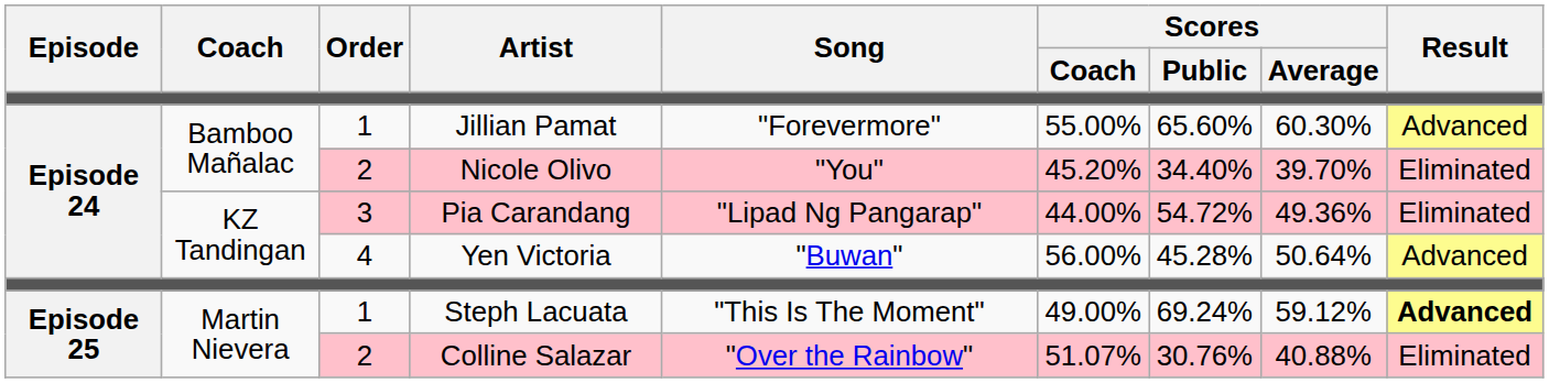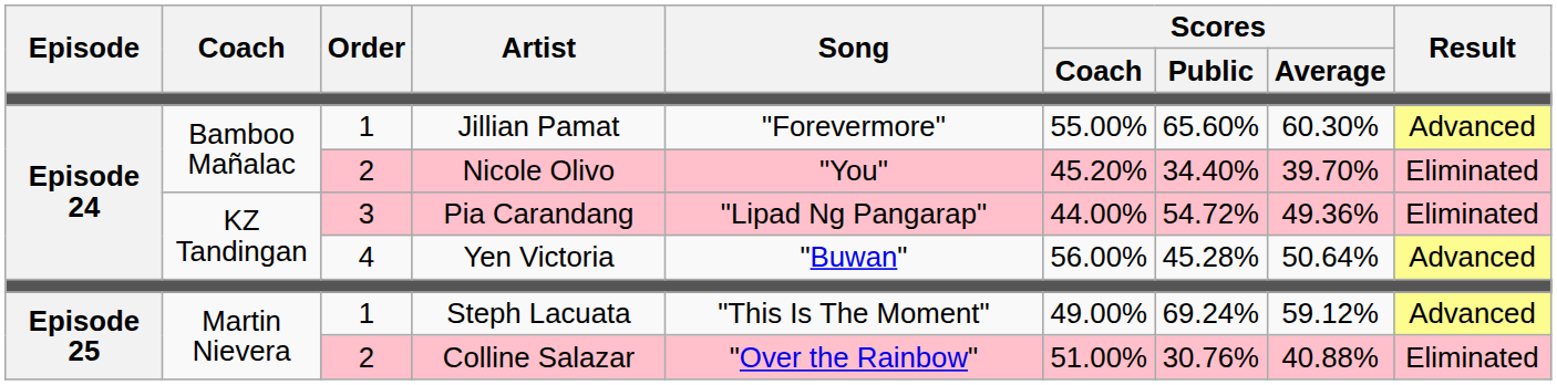Steph Lacuata | Result: bold -> normal
Colline Salazar | Scores / Coach: 51.07% -> 51.00%
